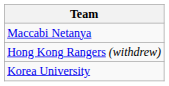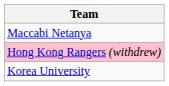row 3 | column 1: no background -> pink background
